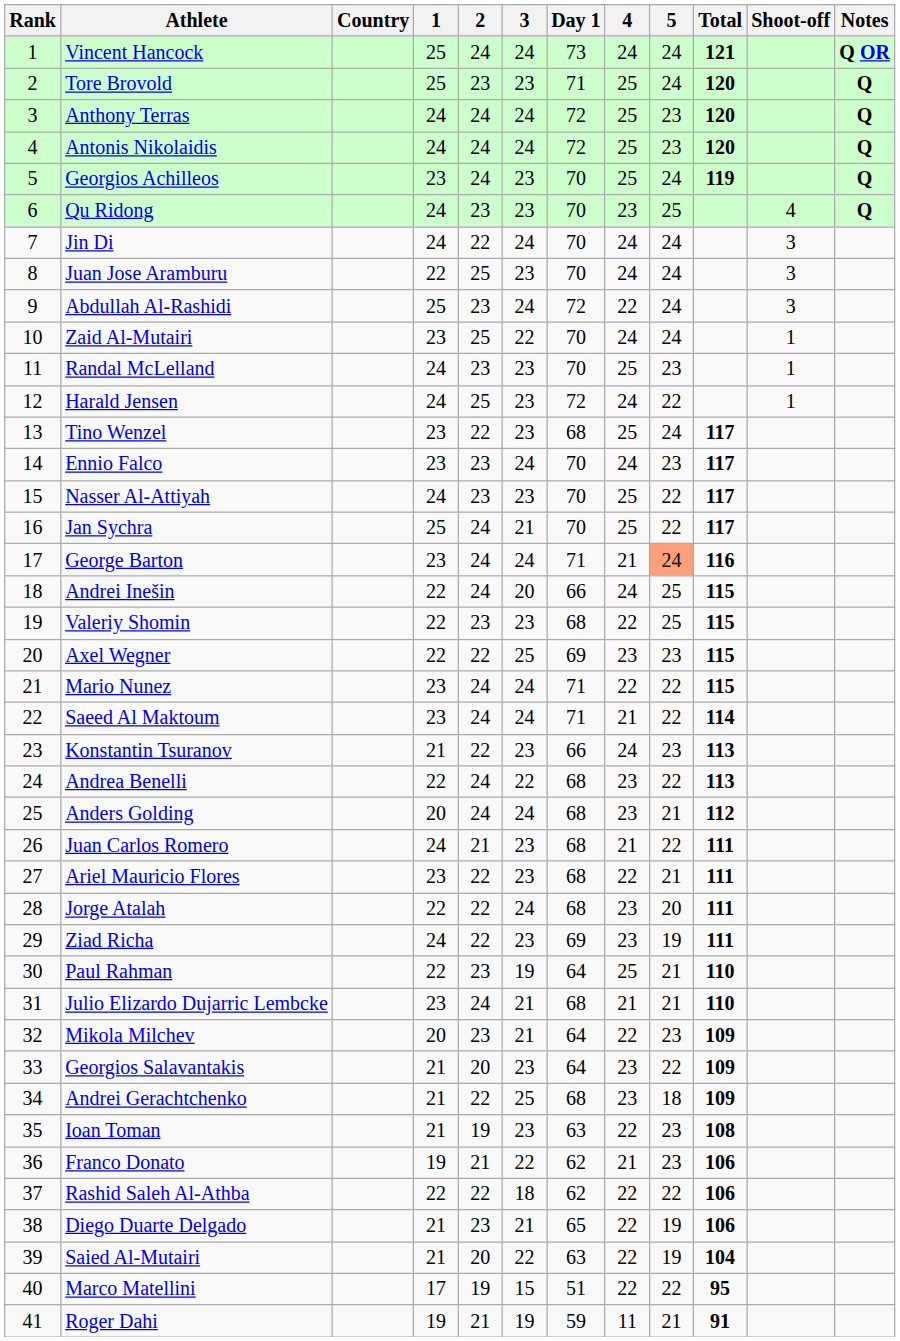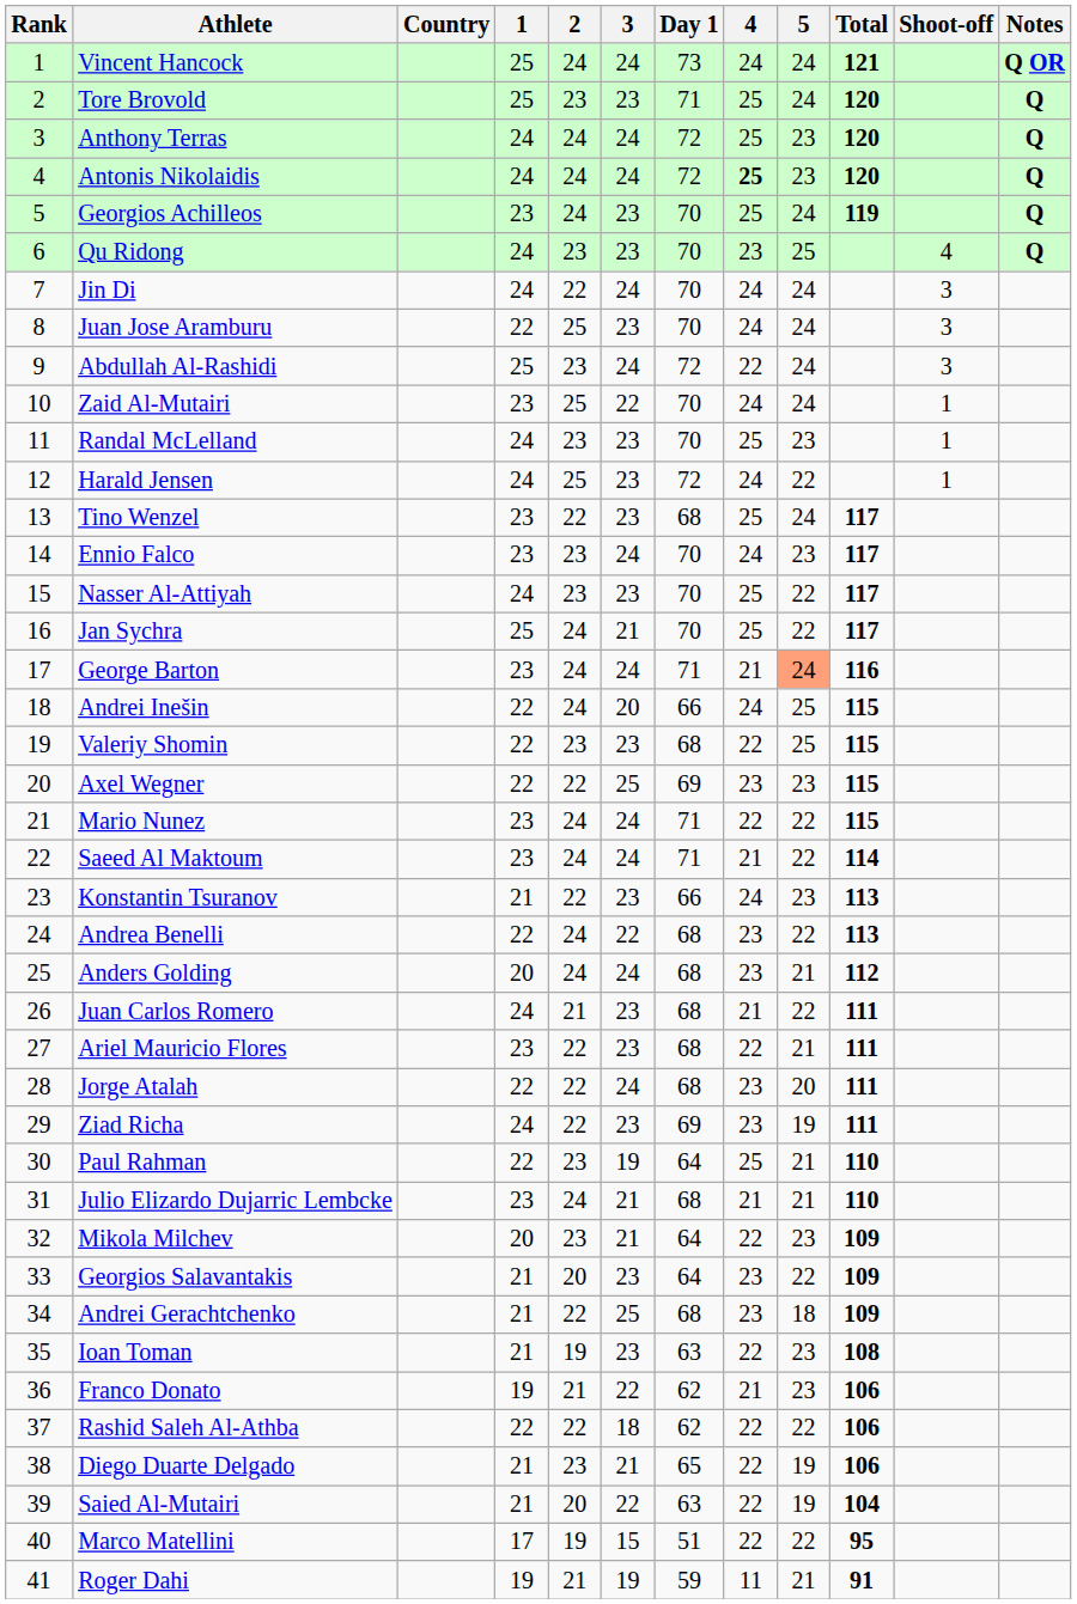Antonis Nikolaidis | 4: normal -> bold
